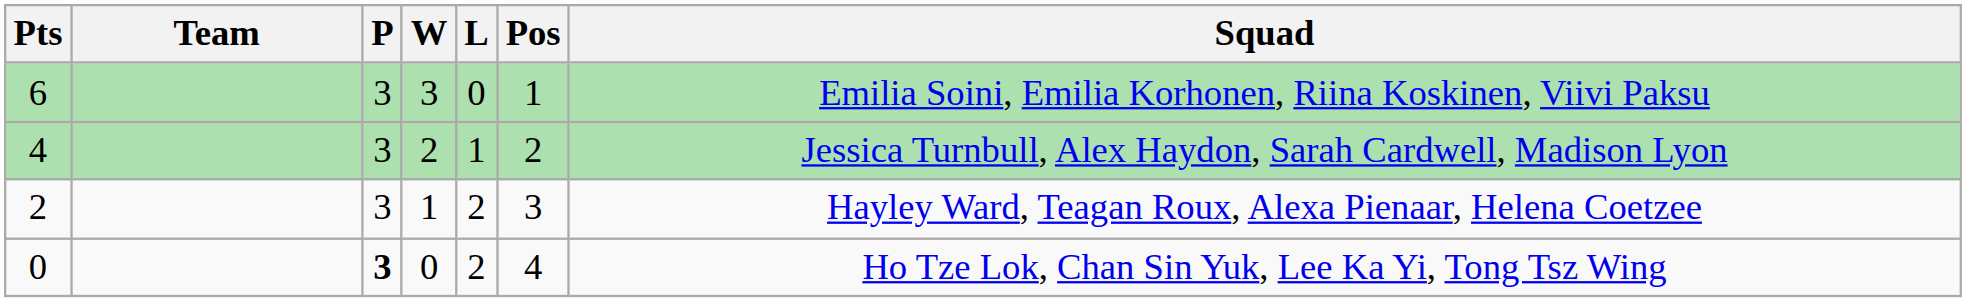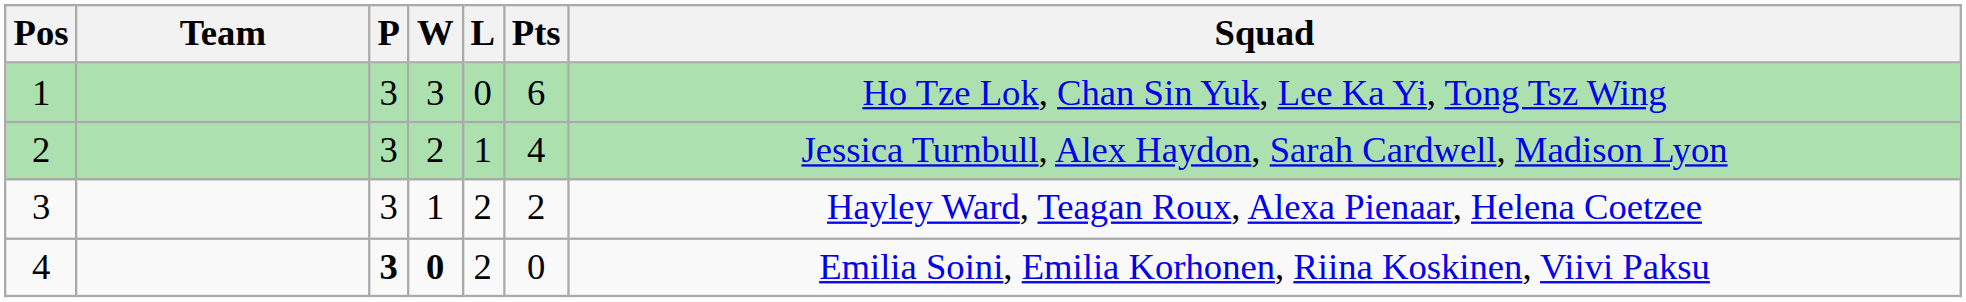columns swapped: Pos <-> Pts
row 2 | Squad: Emilia Soini, Emilia Korhonen, Riina Koskinen, Viivi Paksu -> Ho Tze Lok, Chan Sin Yuk, Lee Ka Yi, Tong Tsz Wing
row 5 | W: normal -> bold
row 5 | Squad: Ho Tze Lok, Chan Sin Yuk, Lee Ka Yi, Tong Tsz Wing -> Emilia Soini, Emilia Korhonen, Riina Koskinen, Viivi Paksu
